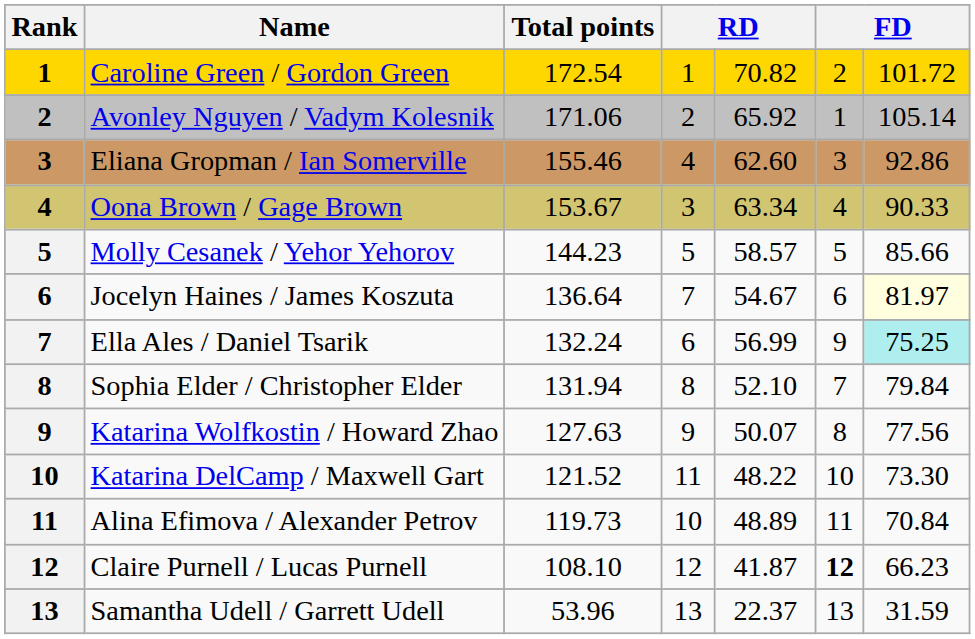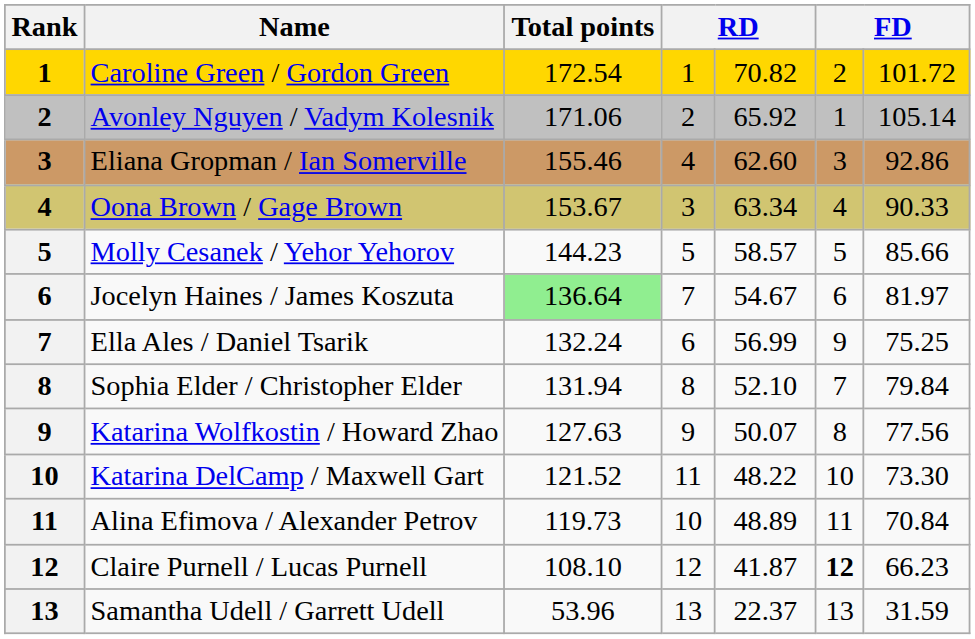Jocelyn Haines / James Koszuta | Total points: no background -> lightgreen background
Jocelyn Haines / James Koszuta | column 7: lightyellow background -> no background
Ella Ales / Daniel Tsarik | column 7: paleturquoise background -> no background
